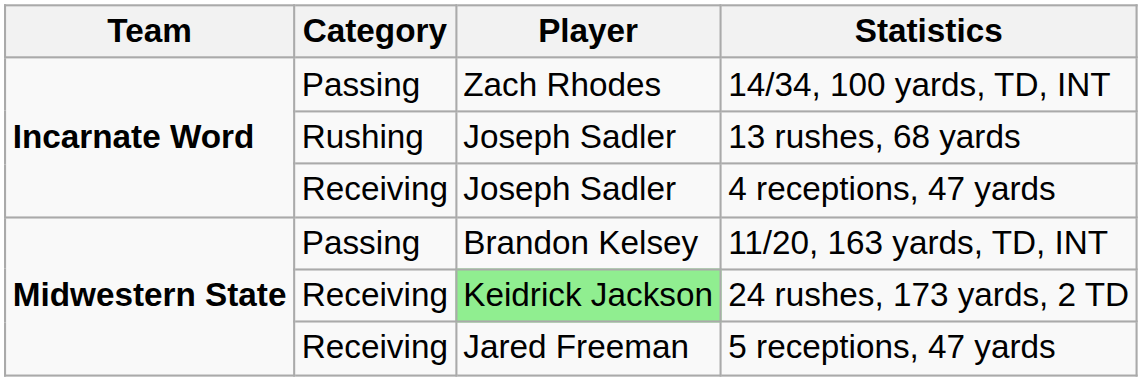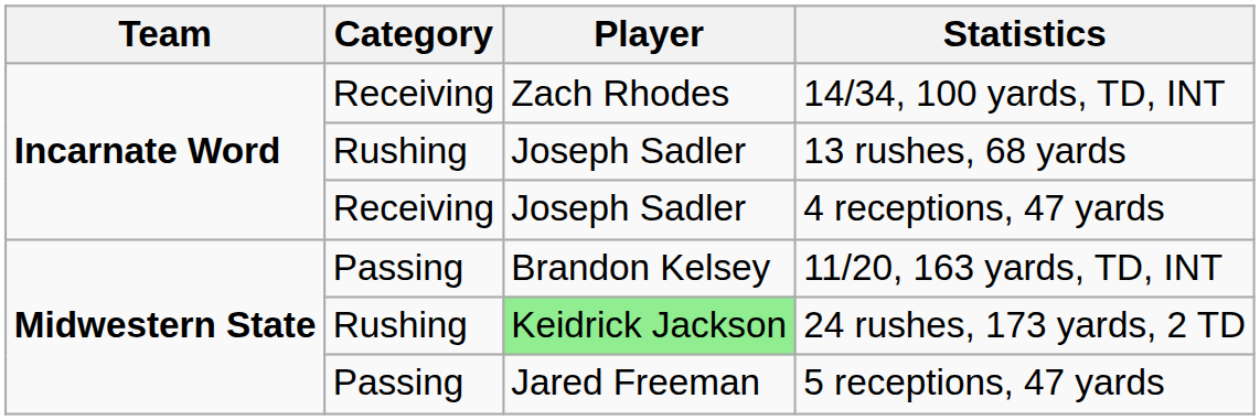14/34, 100 yards, TD, INT | Category: Passing -> Receiving
24 rushes, 173 yards, 2 TD | Category: Receiving -> Rushing
5 receptions, 47 yards | Category: Receiving -> Passing
